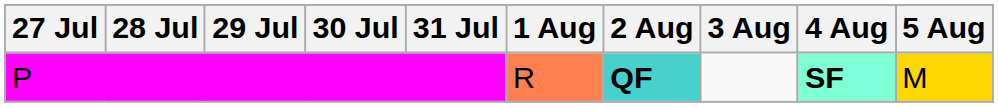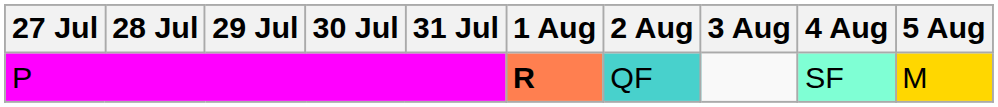P | 1 Aug: normal -> bold
P | 2 Aug: bold -> normal
P | 4 Aug: bold -> normal
